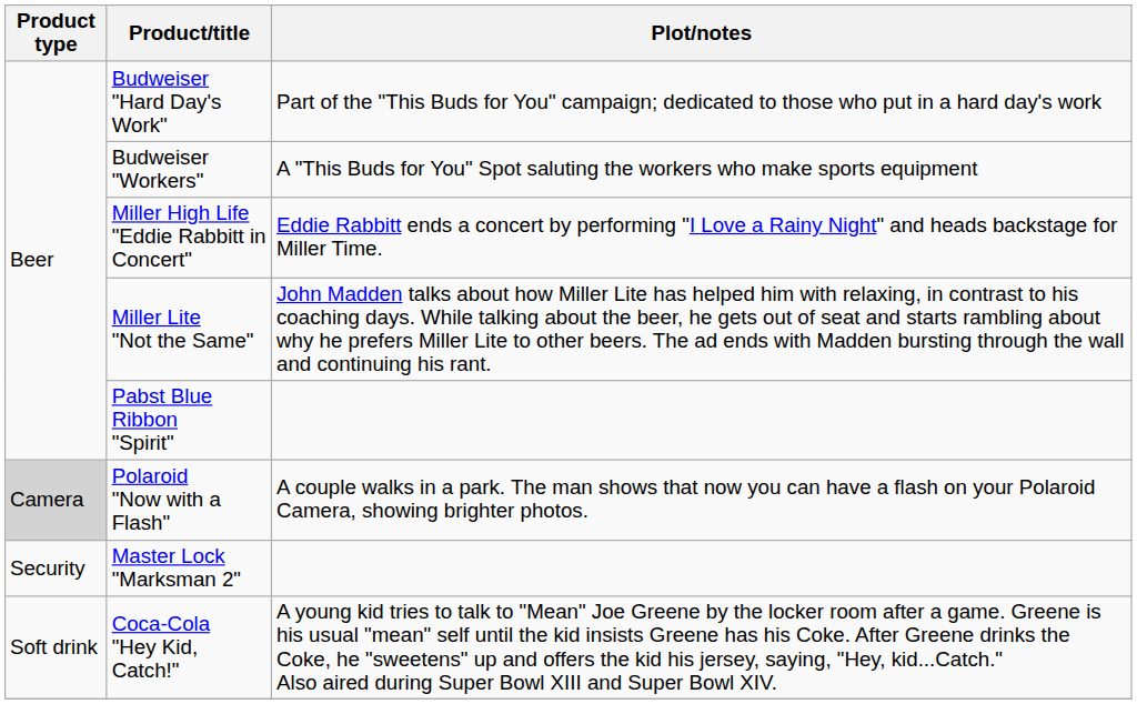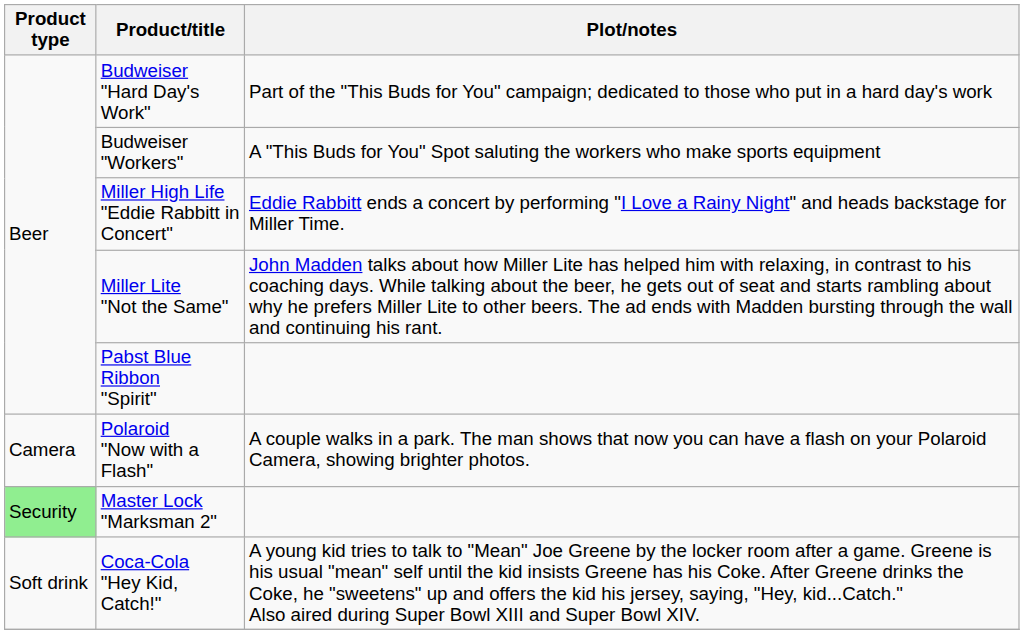Polaroid "Now with a Flash" | Product type: lightgrey background -> no background
Master Lock "Marksman 2" | Product type: no background -> lightgreen background
